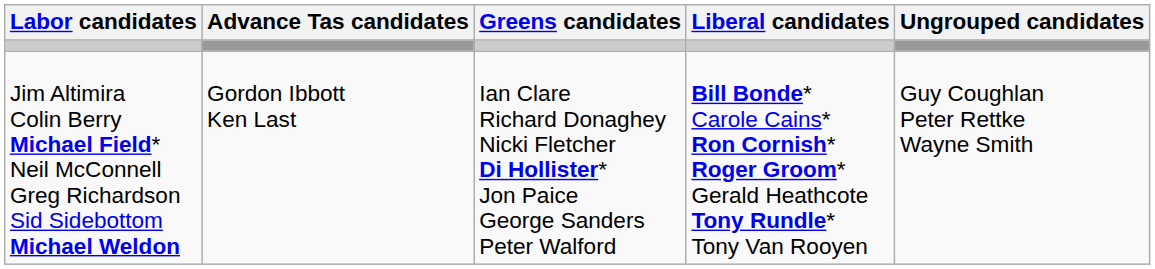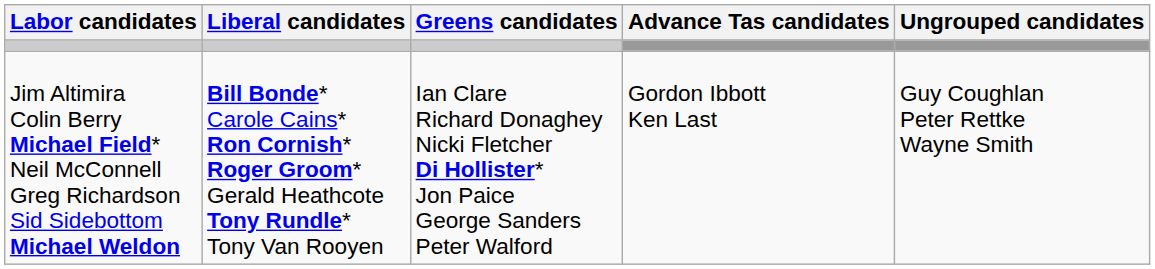columns swapped: Liberal candidates <-> Advance Tas candidates
